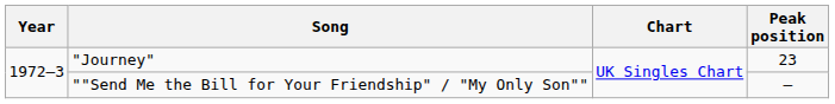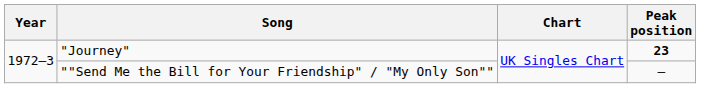"Journey" | Peak position: normal -> bold
